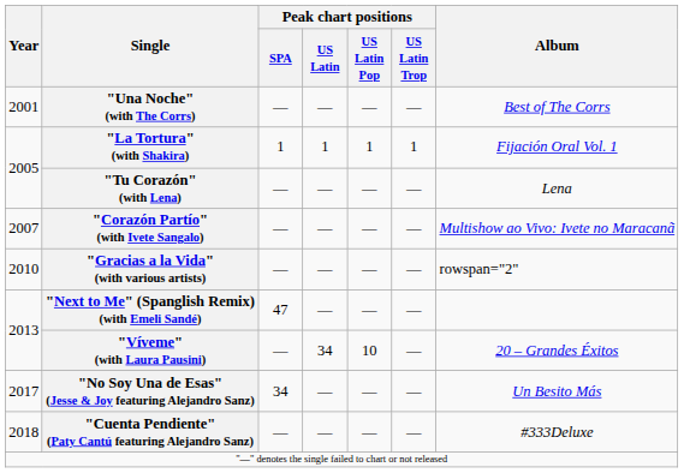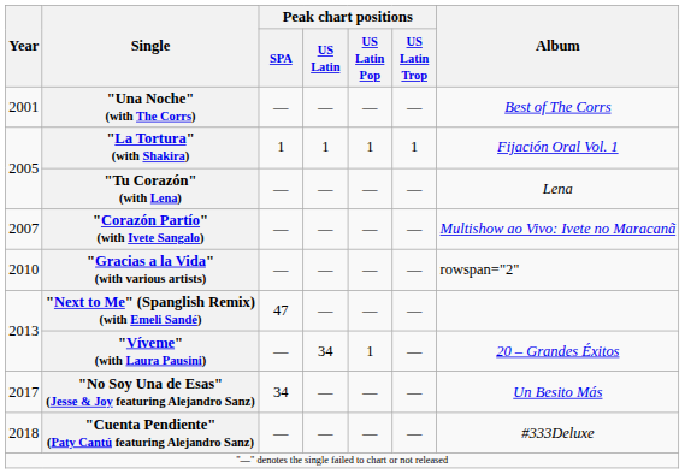"Víveme" (with Laura Pausini) | Peak chart positions / US Latin Pop: 10 -> 1
